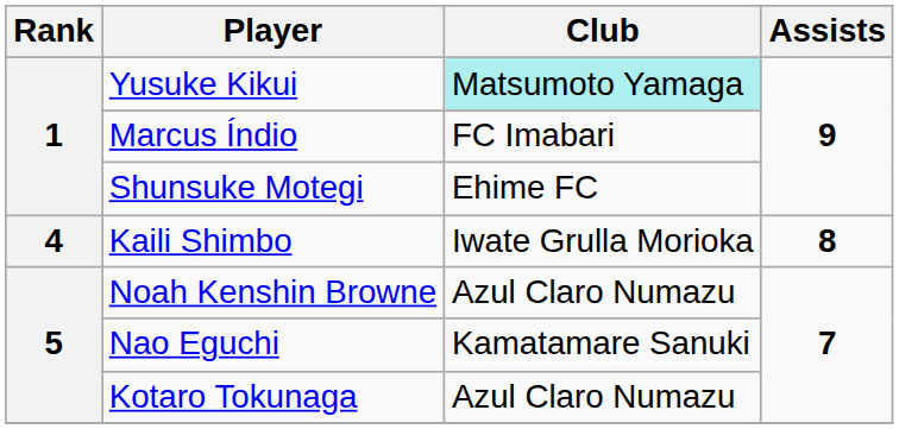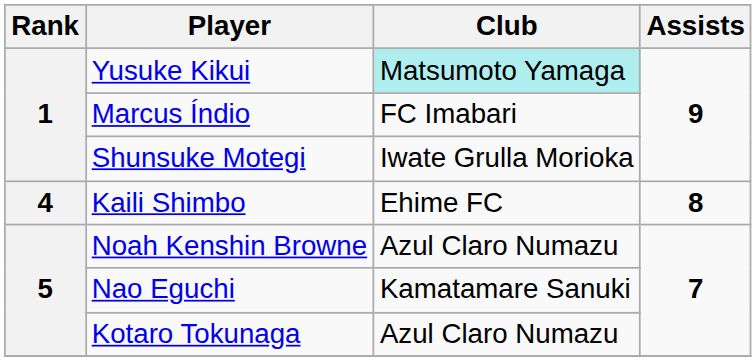Shunsuke Motegi | Club: Ehime FC -> Iwate Grulla Morioka
Kaili Shimbo | Club: Iwate Grulla Morioka -> Ehime FC
